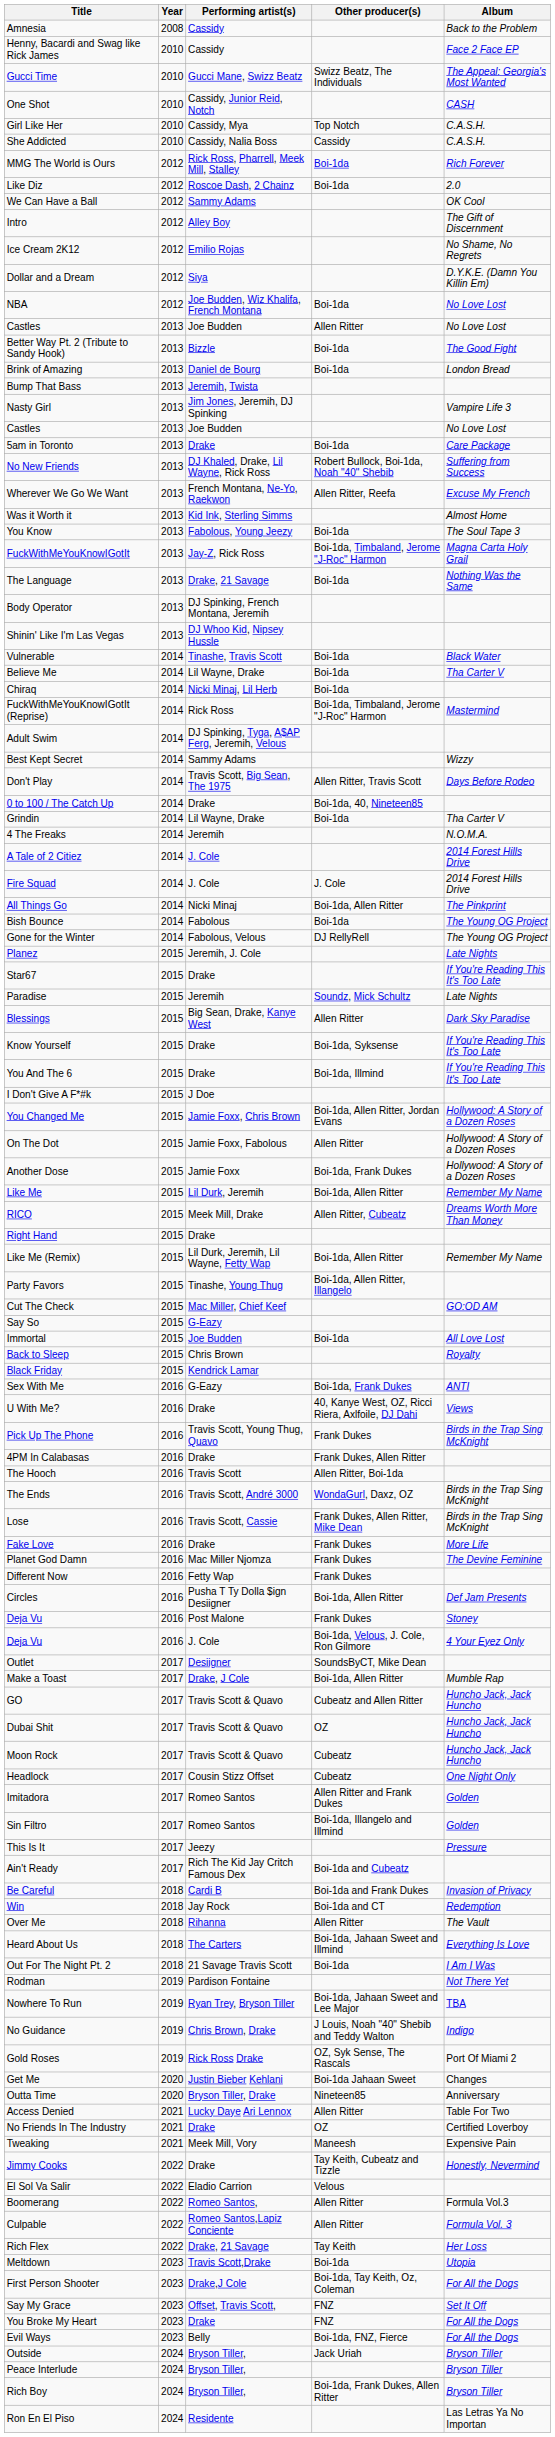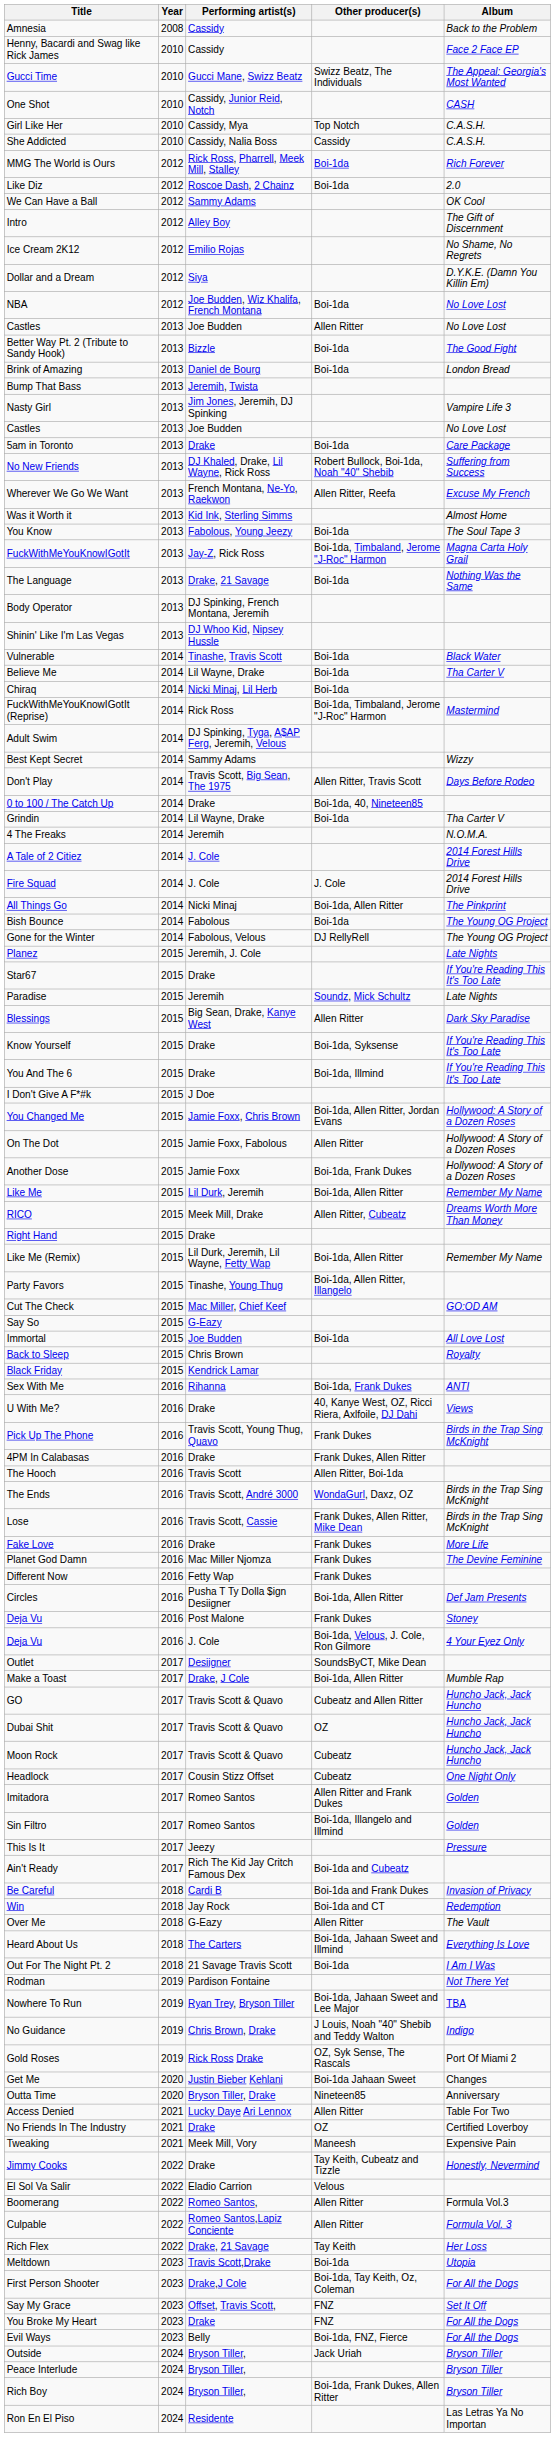Sex With Me | Performing artist(s): G-Eazy -> Rihanna
Over Me | Performing artist(s): Rihanna -> G-Eazy
